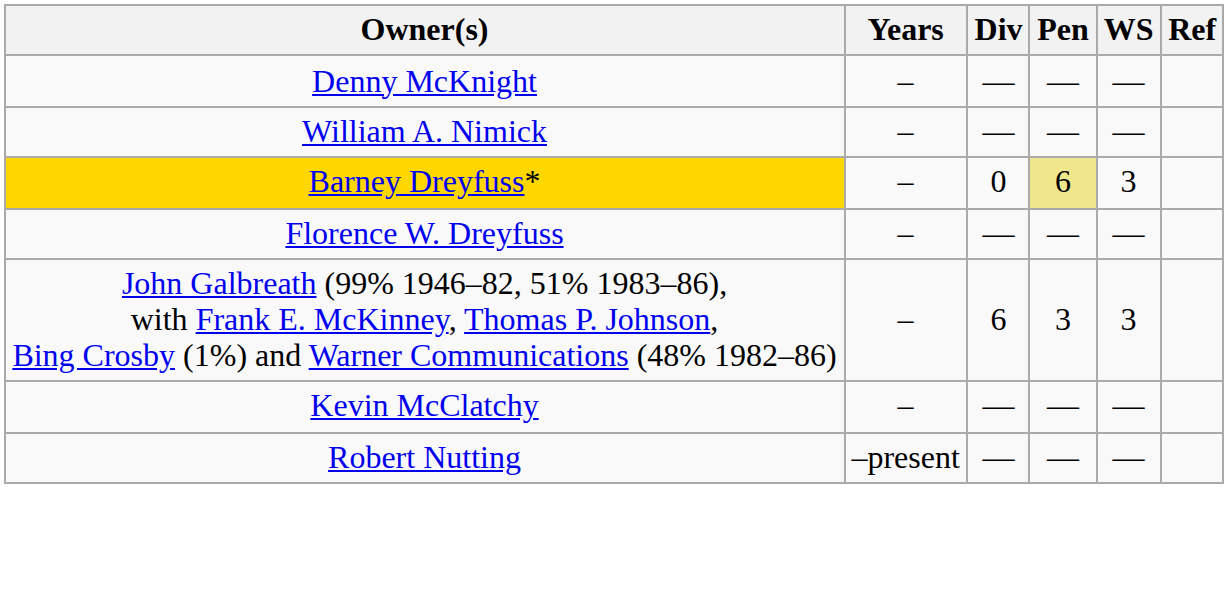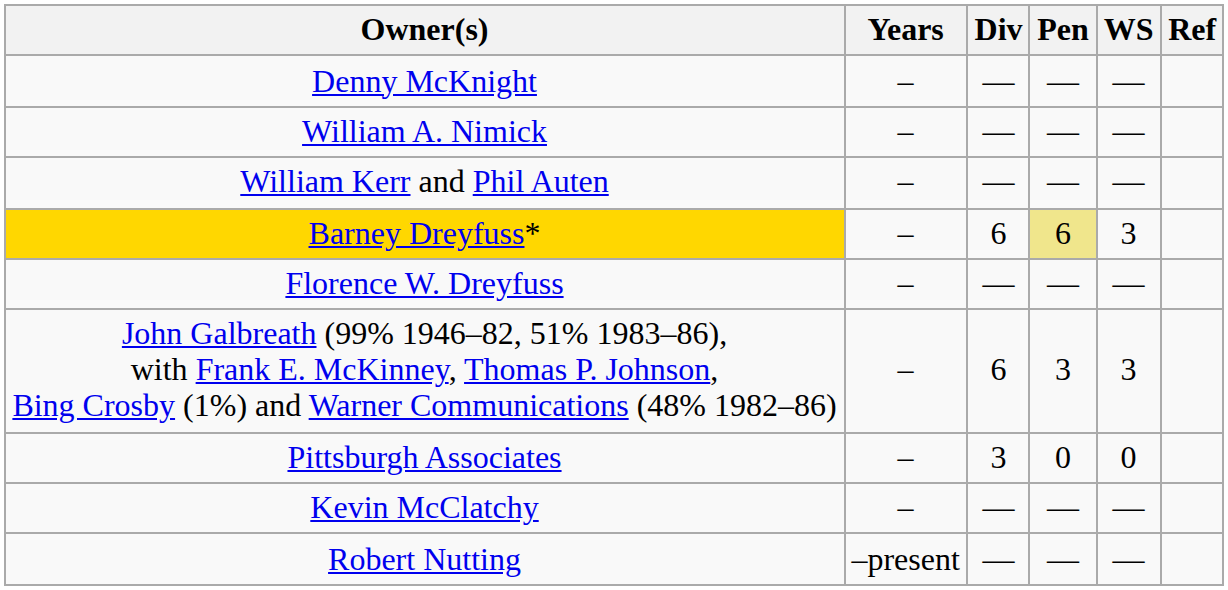+ row: William Kerr and Phil Auten | – | — | — | —
Barney Dreyfuss* | Div: 0 -> 6
+ row: Pittsburgh Associates | – | 3 | 0 | 0
